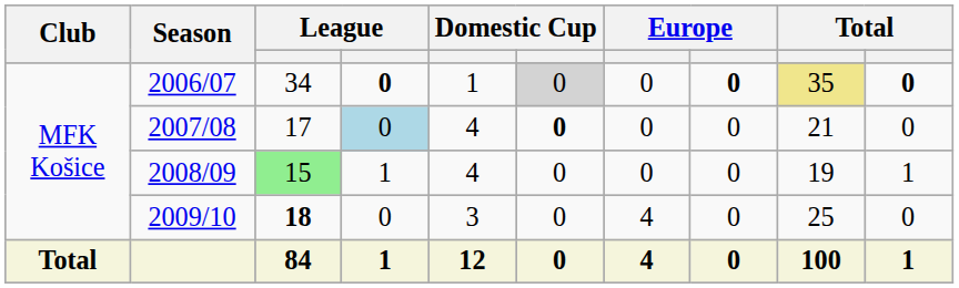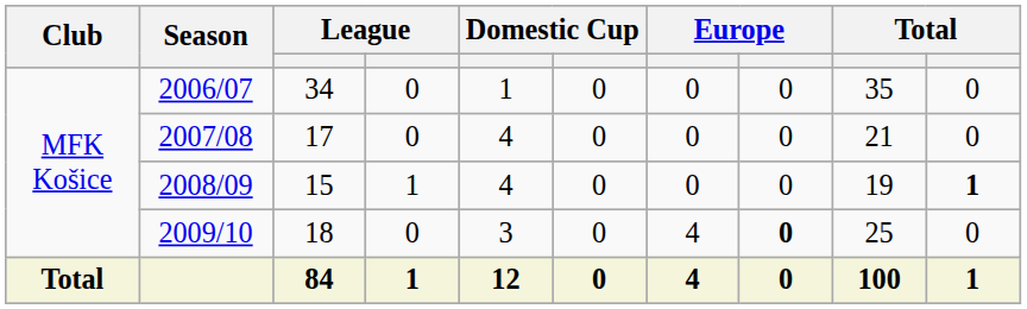2006/07 | column 4: bold -> normal
2006/07 | column 6: lightgrey background -> no background
2006/07 | column 8: bold -> normal
2006/07 | column 9: khaki background -> no background
2006/07 | column 10: bold -> normal
2007/08 | column 4: lightblue background -> no background
2007/08 | column 6: bold -> normal
2008/09 | column 3: lightgreen background -> no background
2008/09 | column 10: normal -> bold
2009/10 | column 3: bold -> normal
2009/10 | column 8: normal -> bold
